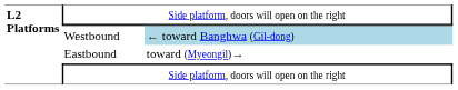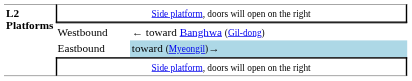Westbound | column 3: lightblue background -> no background
Eastbound | column 3: no background -> lightblue background
